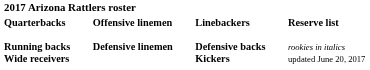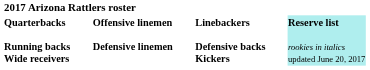Quarterbacks Running backs Wide receivers | column 4: no background -> paleturquoise background
